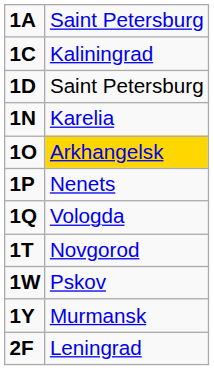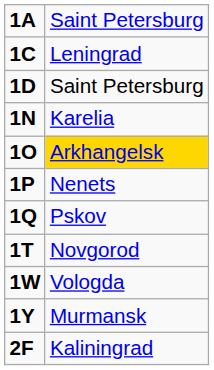row 2 | column 2: Kaliningrad -> Leningrad
row 7 | column 2: Vologda -> Pskov
row 9 | column 2: Pskov -> Vologda
row 11 | column 2: Leningrad -> Kaliningrad
